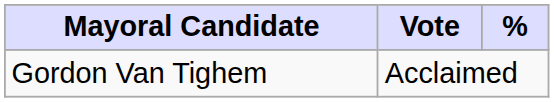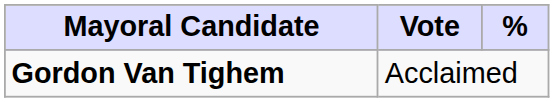Gordon Van Tighem | Mayoral Candidate: normal -> bold
